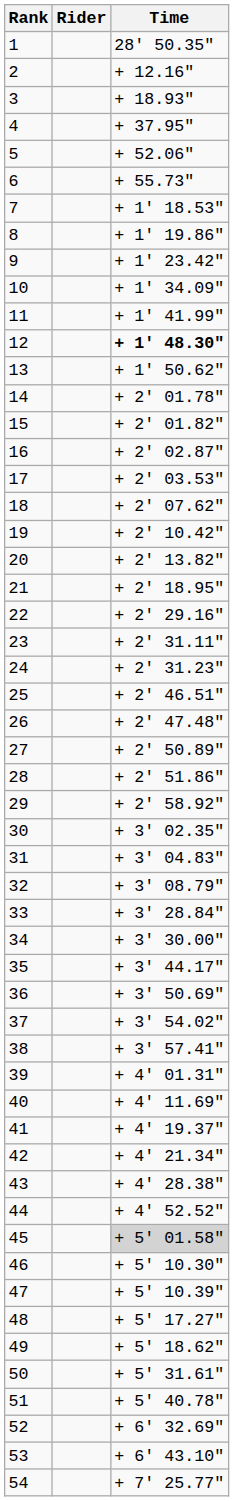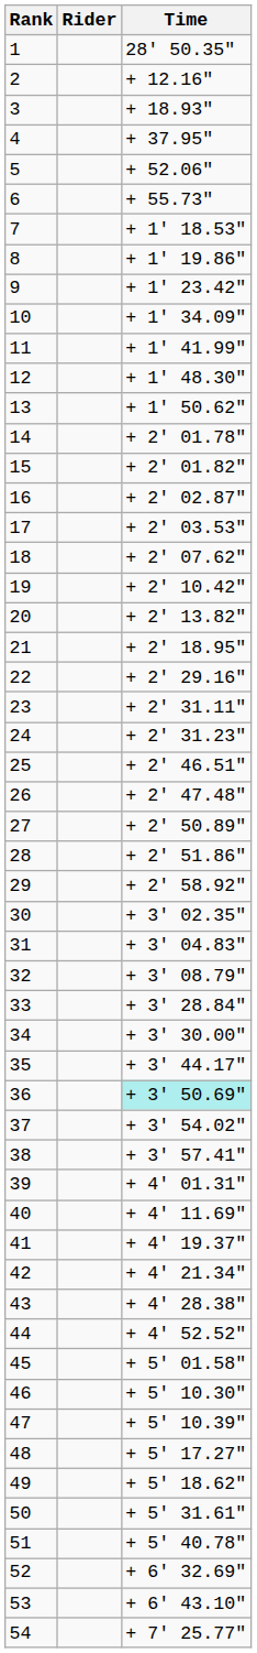12 | Time: bold -> normal
36 | Time: no background -> paleturquoise background
45 | Time: lightgrey background -> no background
